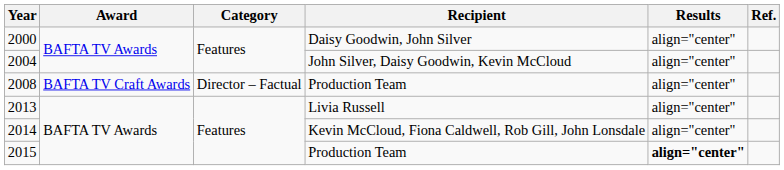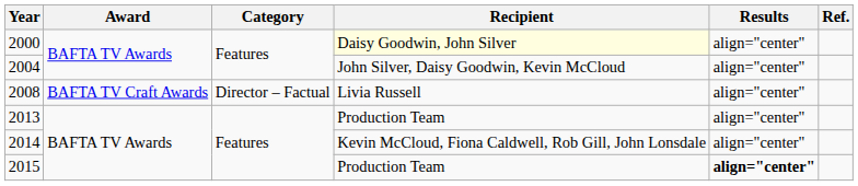2000 | Recipient: no background -> lightyellow background
2008 | Recipient: Production Team -> Livia Russell
2013 | Recipient: Livia Russell -> Production Team
